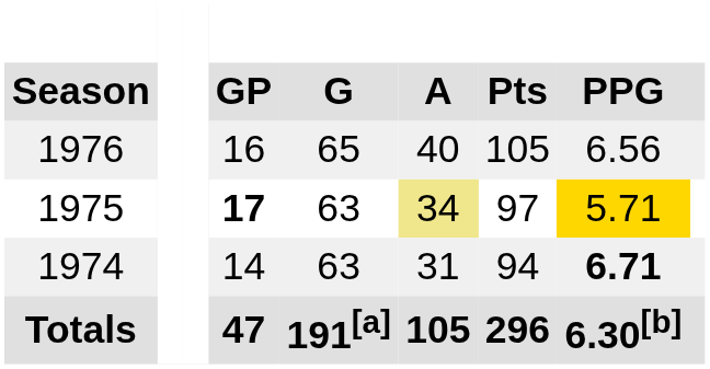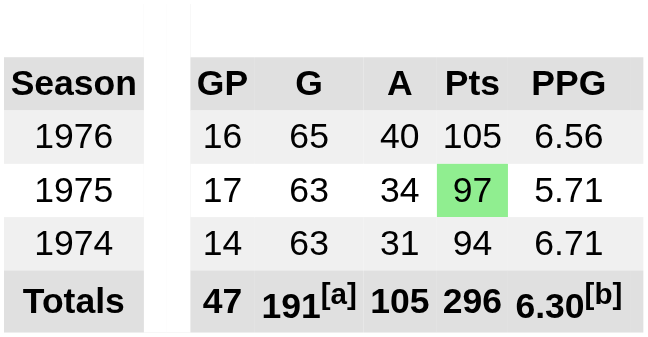1975 | GP: bold -> normal
1975 | A: khaki background -> no background
1975 | Pts: no background -> lightgreen background
1975 | PPG: gold background -> no background
1974 | PPG: bold -> normal
